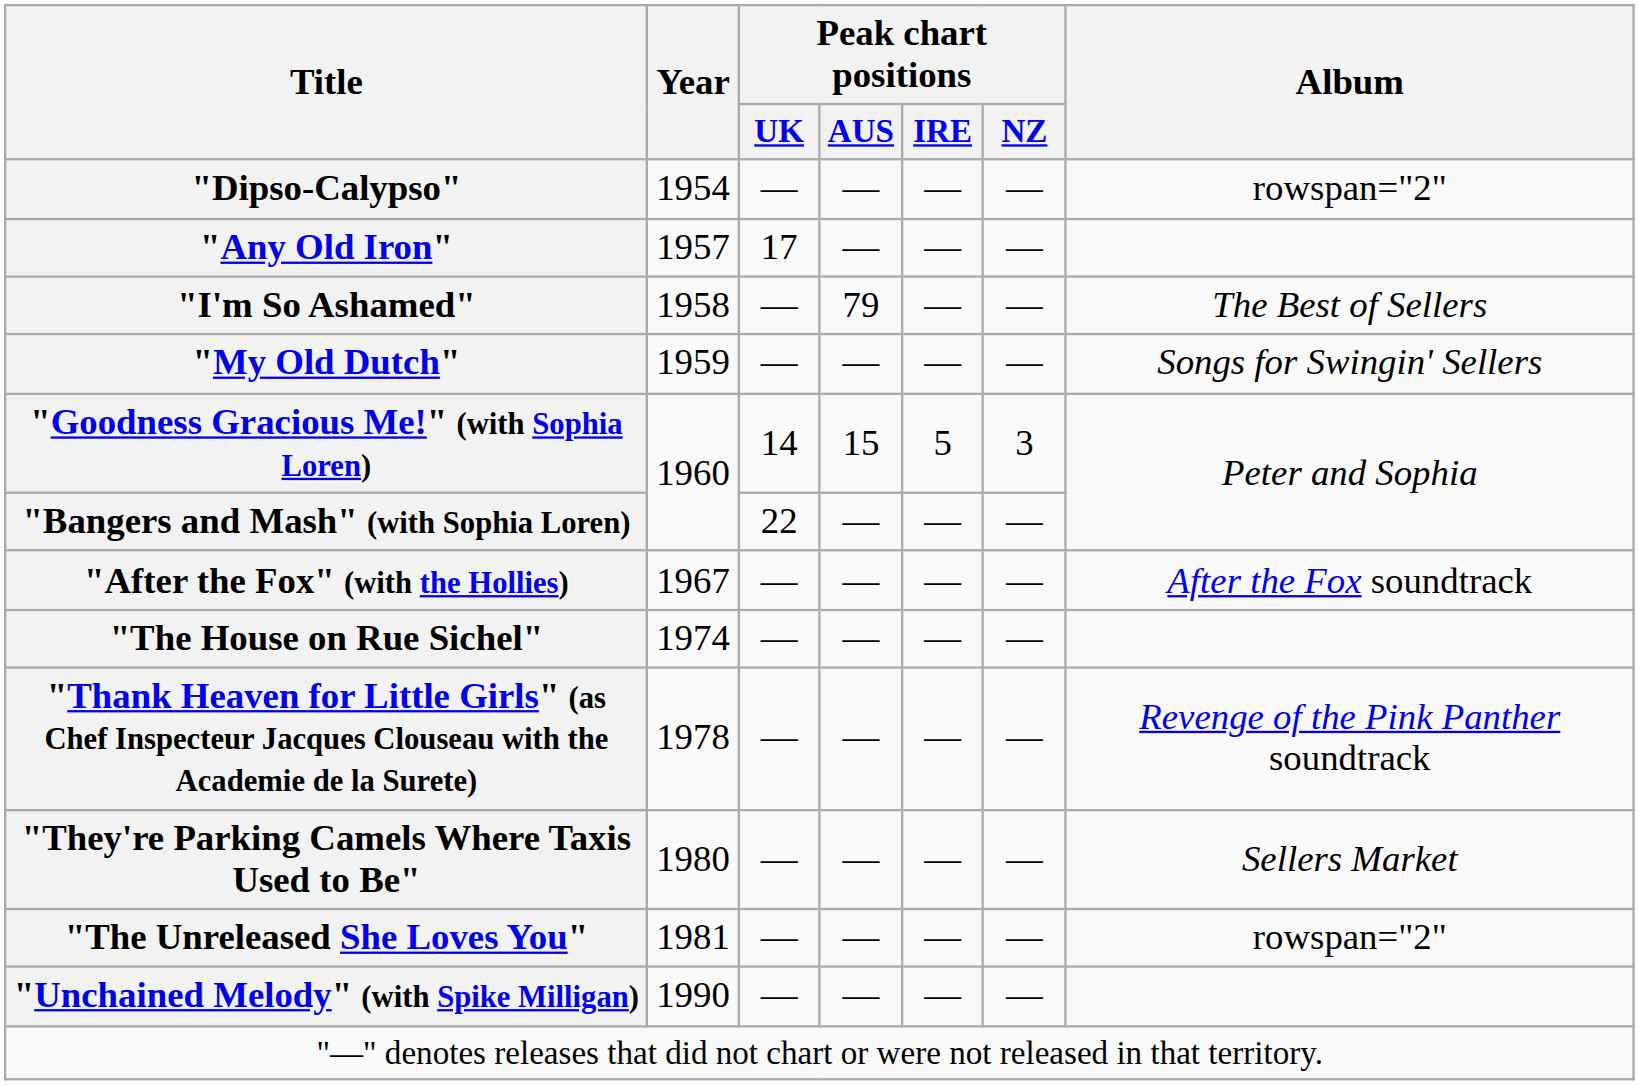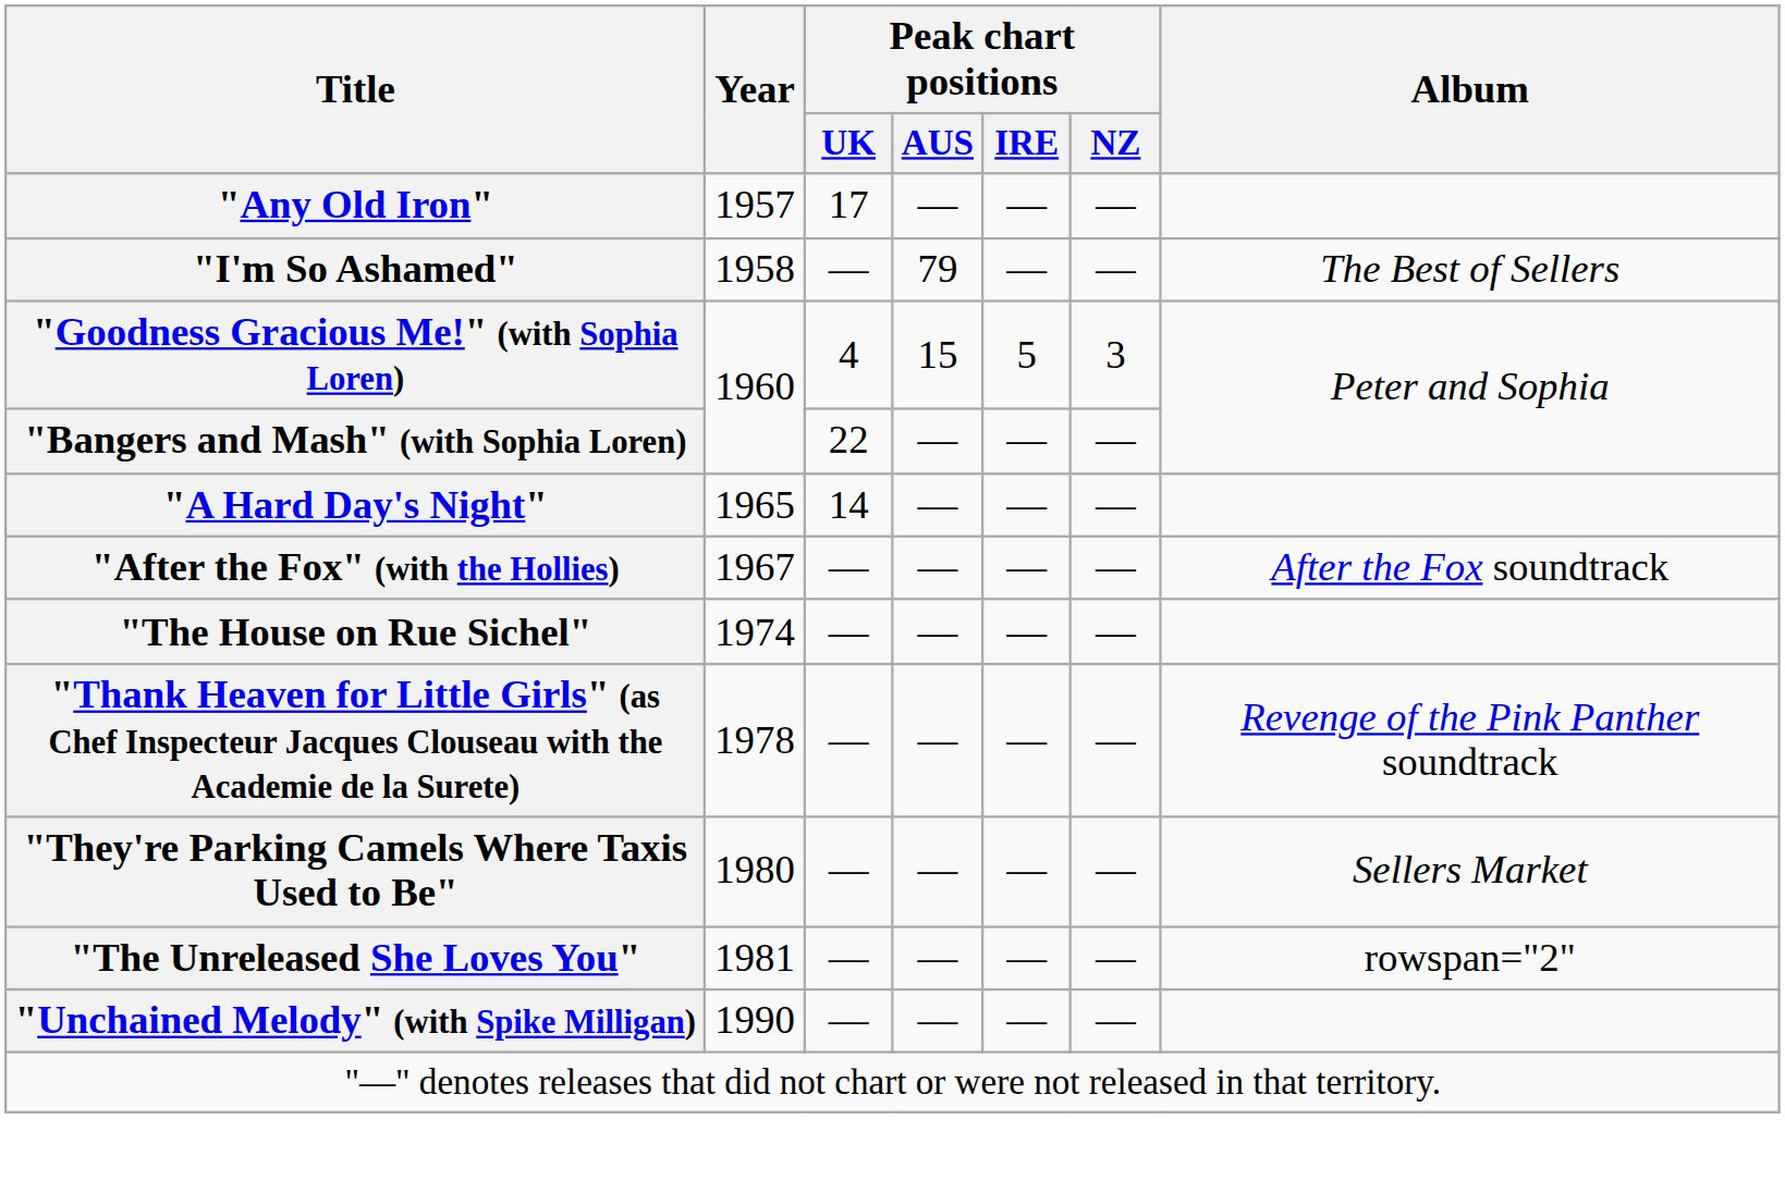- row: "Dipso-Calypso" | 1954 | — | — | — | — | rowspan="2"
- row: "My Old Dutch" | 1959 | — | — | — | — | Songs for Swingin' Sellers
"Goodness Gracious Me!" (with Sophia Loren) | Peak chart positions / UK: 14 -> 4
+ row: "A Hard Day's Night" | 1965 | 14 | — | — | —
